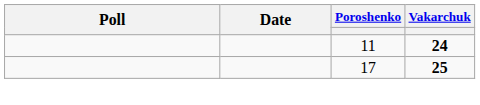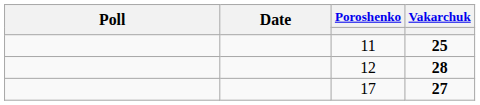11 | Vakarchuk: 24 -> 25
+ row: 12 | 28
17 | Vakarchuk: 25 -> 27
